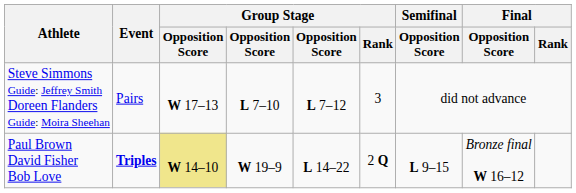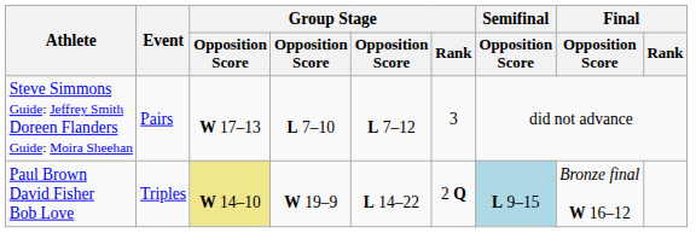Paul Brown David Fisher Bob Love | Event: bold -> normal
Paul Brown David Fisher Bob Love | Semifinal / Opposition Score: no background -> lightblue background
